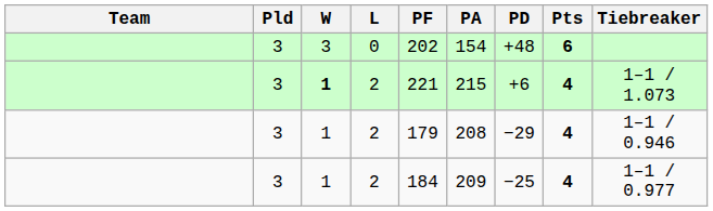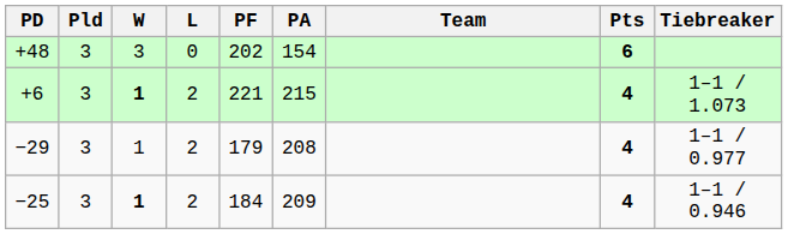columns swapped: Team <-> PD
row 4 | Tiebreaker: 1–1 / 0.946 -> 1–1 / 0.977
row 5 | W: normal -> bold
row 5 | Tiebreaker: 1–1 / 0.977 -> 1–1 / 0.946
